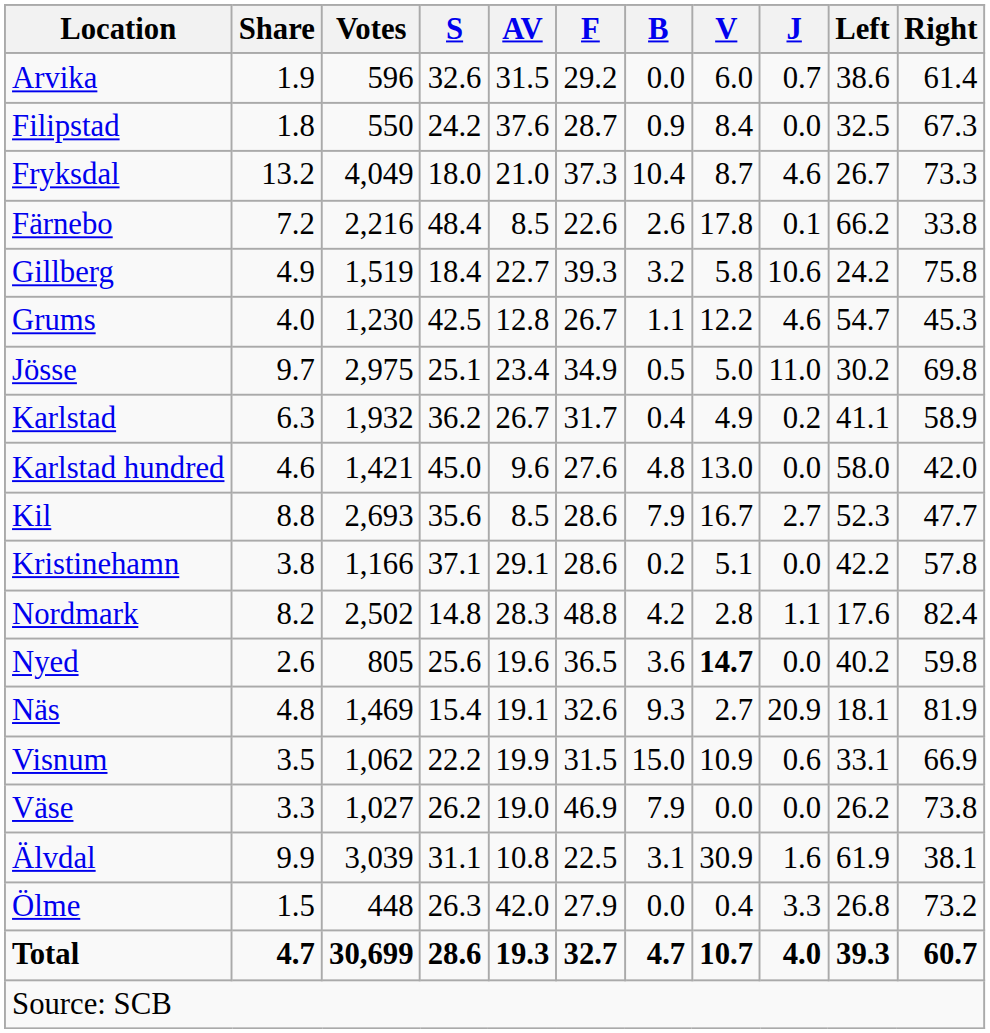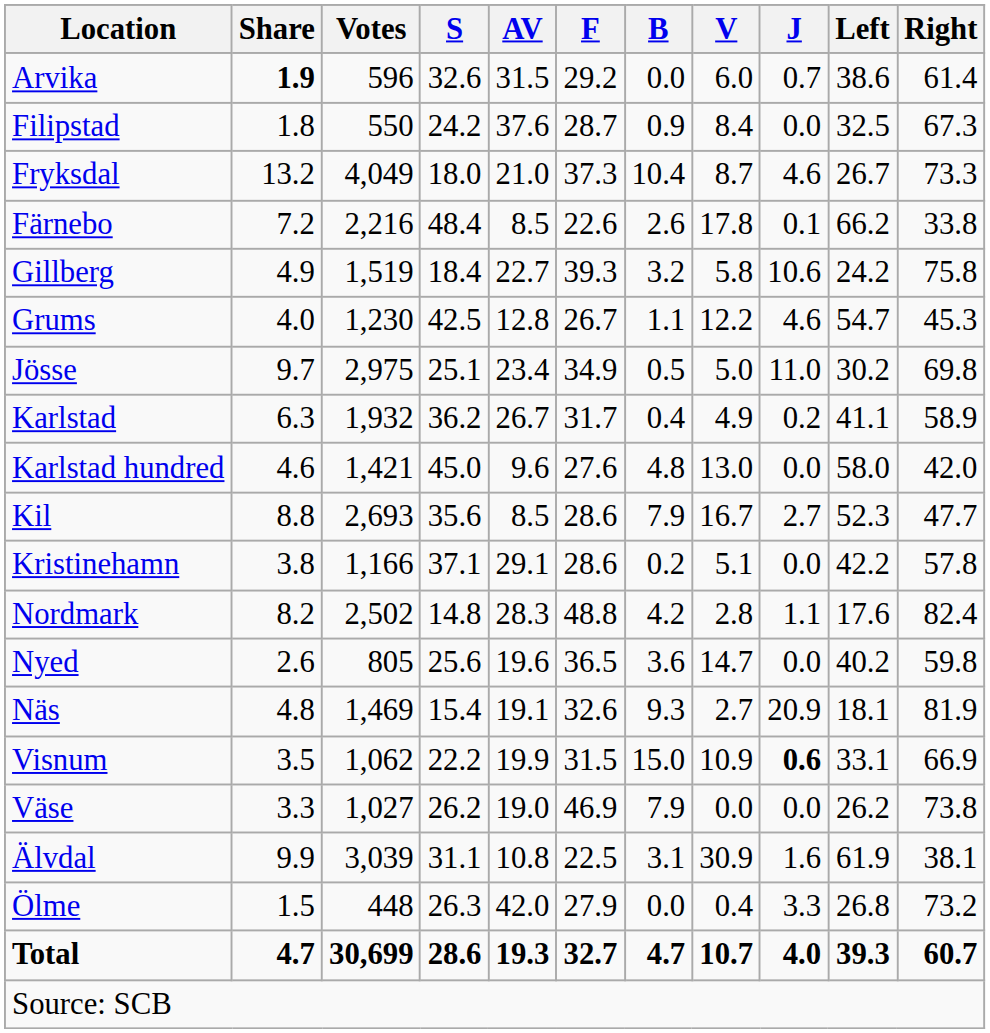Arvika | Share: normal -> bold
Nyed | V: bold -> normal
Visnum | J: normal -> bold
